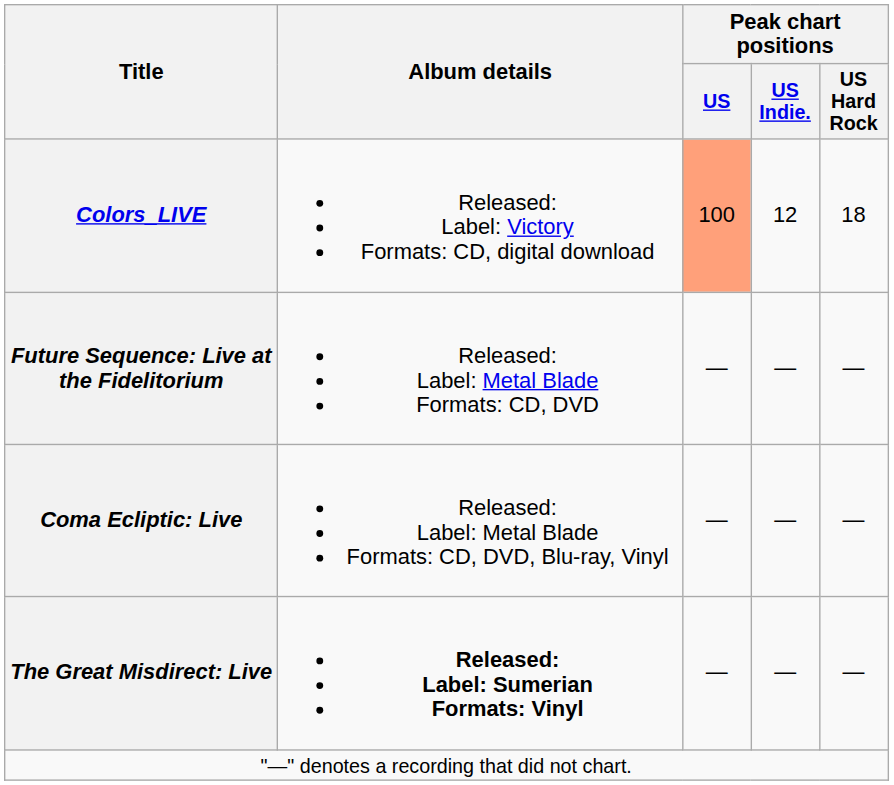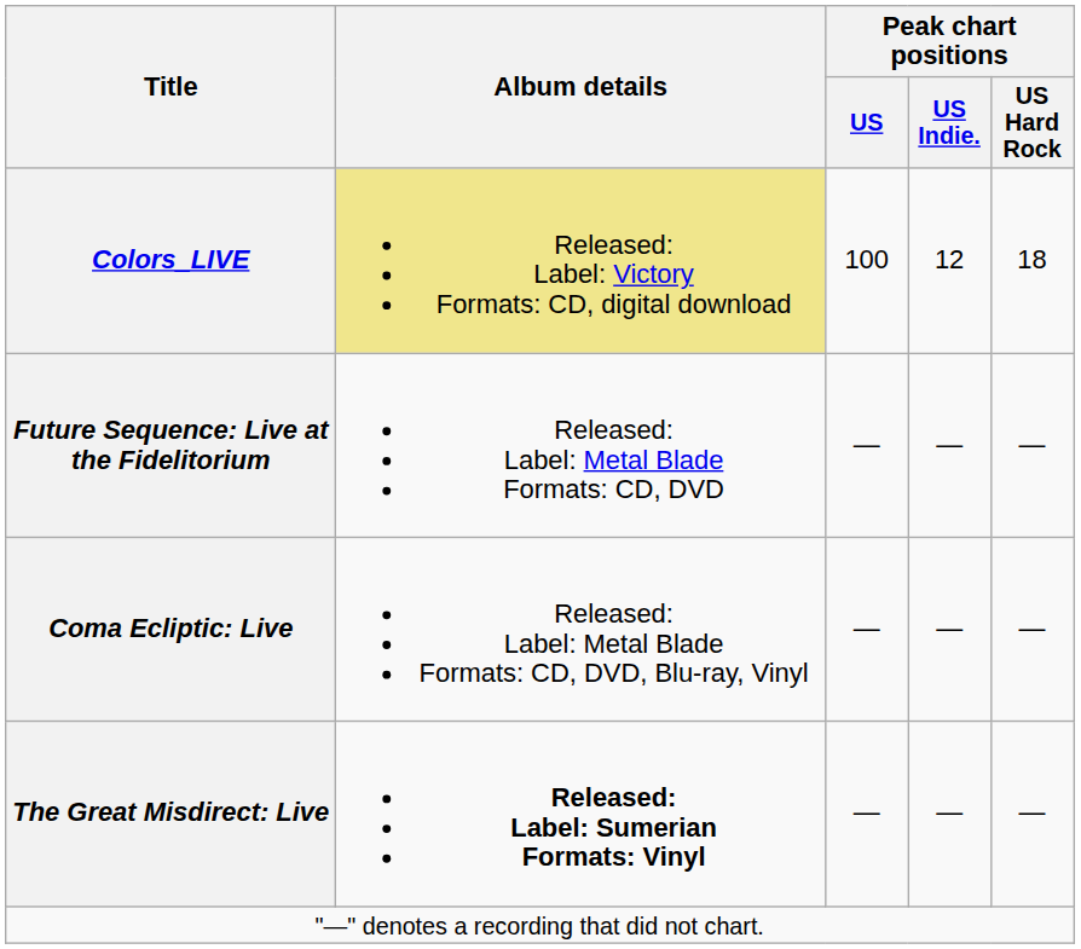Colors_LIVE | Album details: no background -> khaki background
Colors_LIVE | Peak chart positions / US: lightsalmon background -> no background
